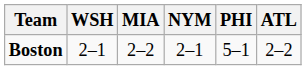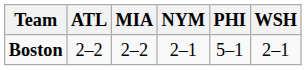columns swapped: ATL <-> WSH
